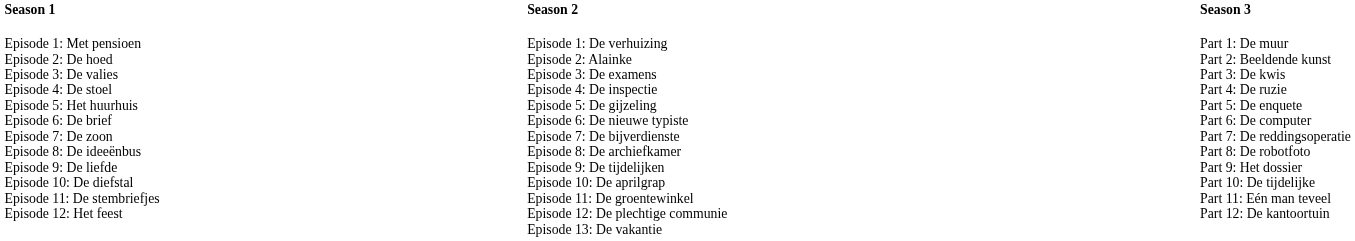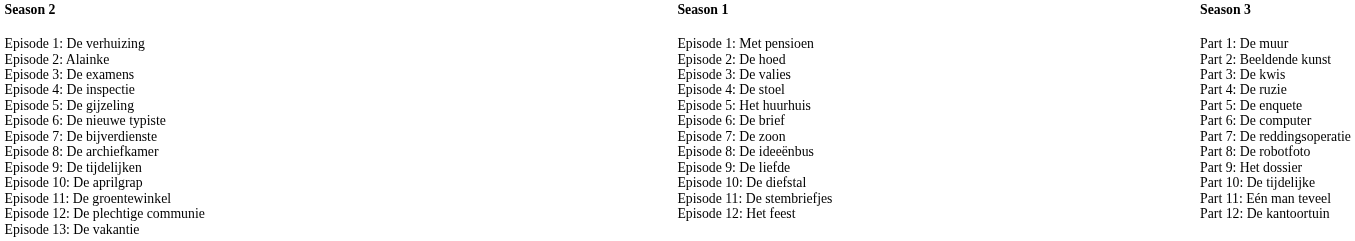columns swapped: Season 1 <-> Season 2
